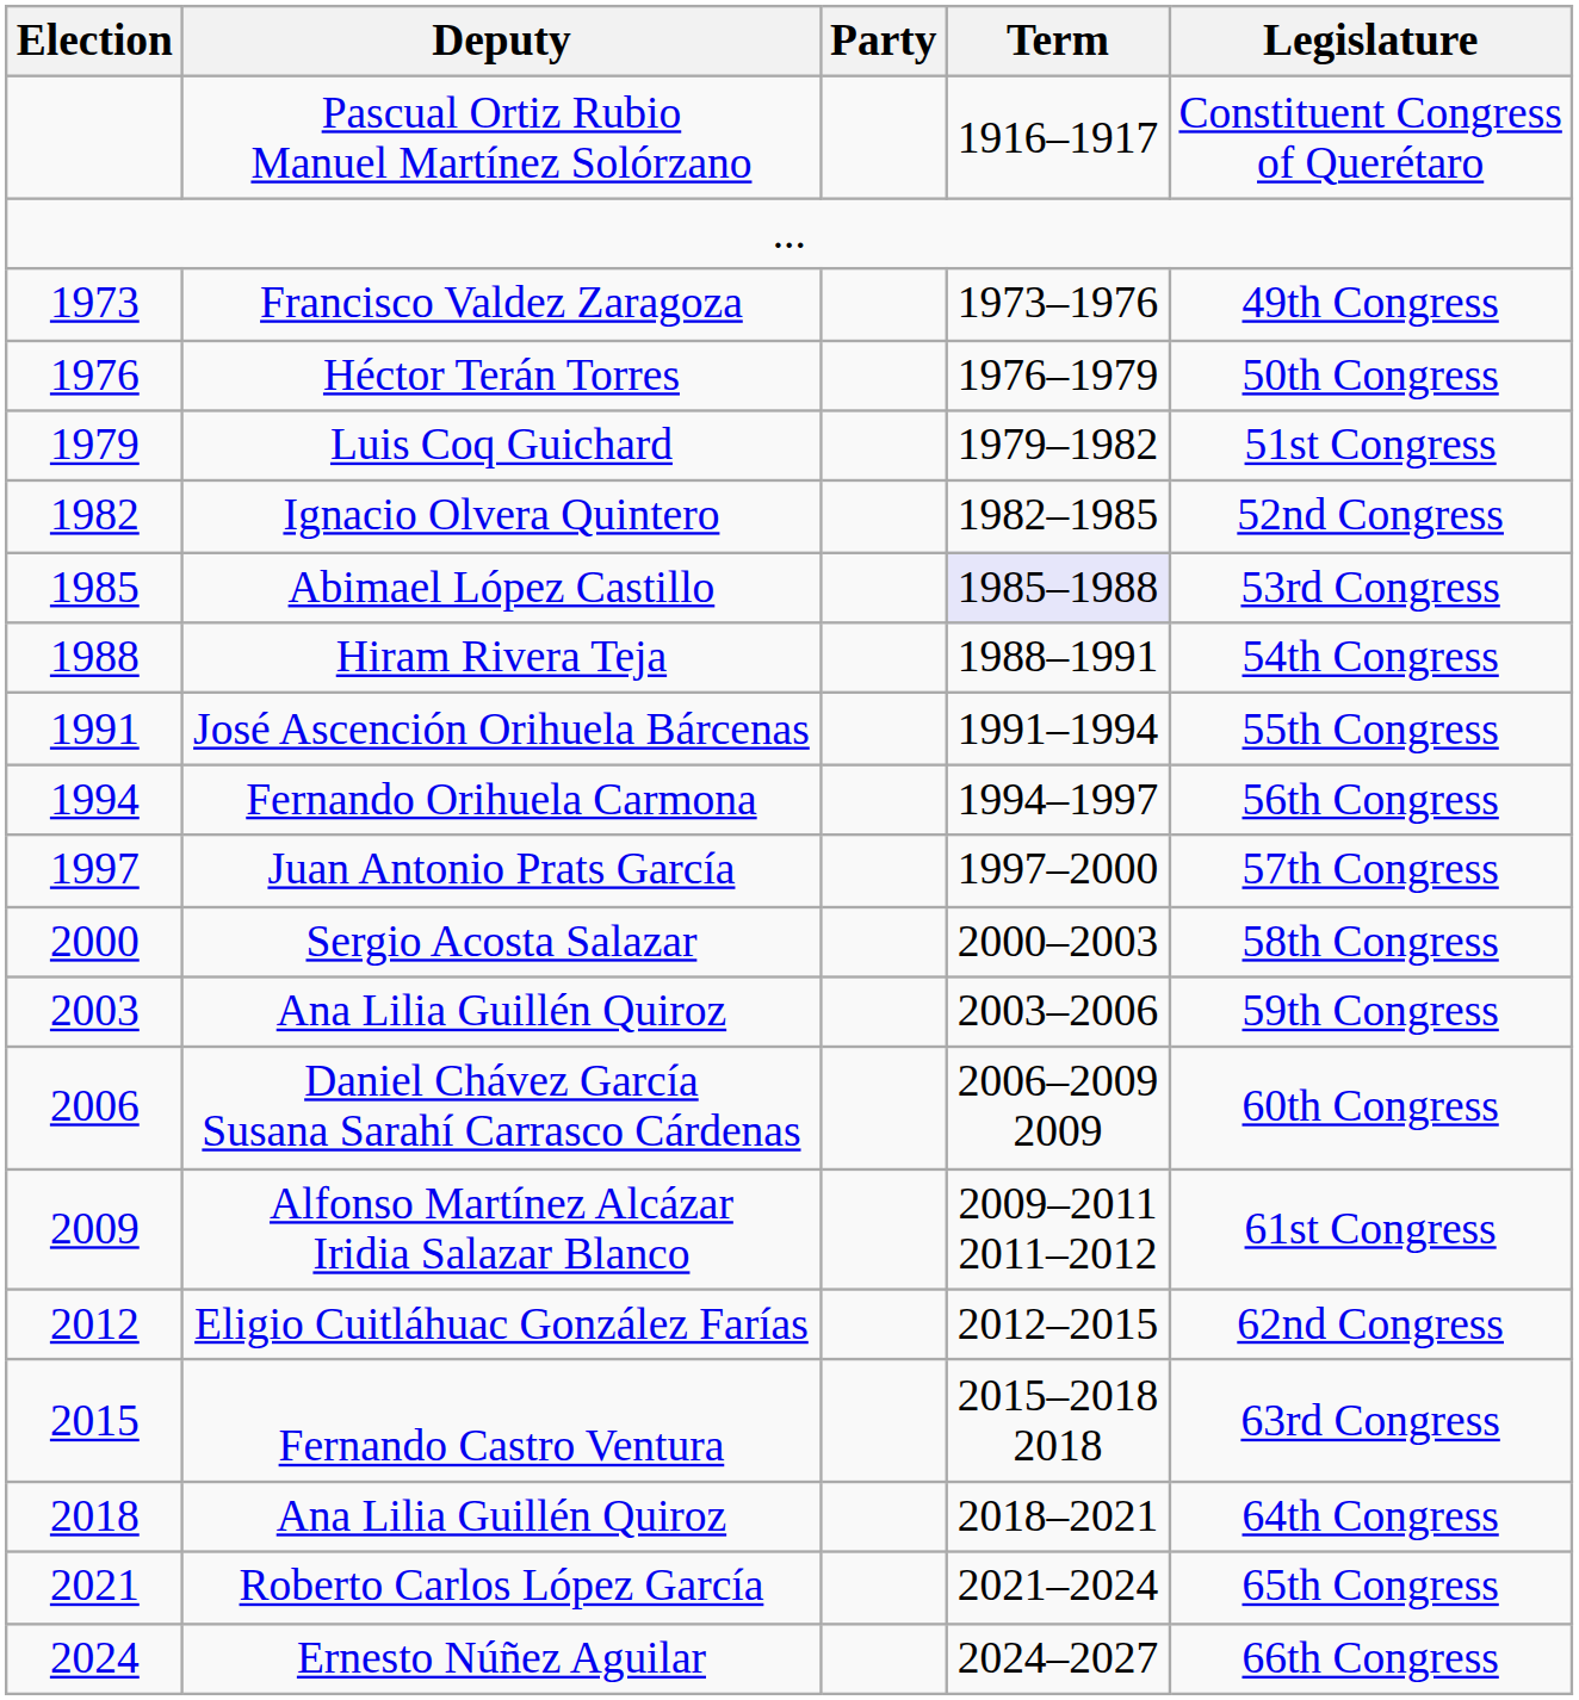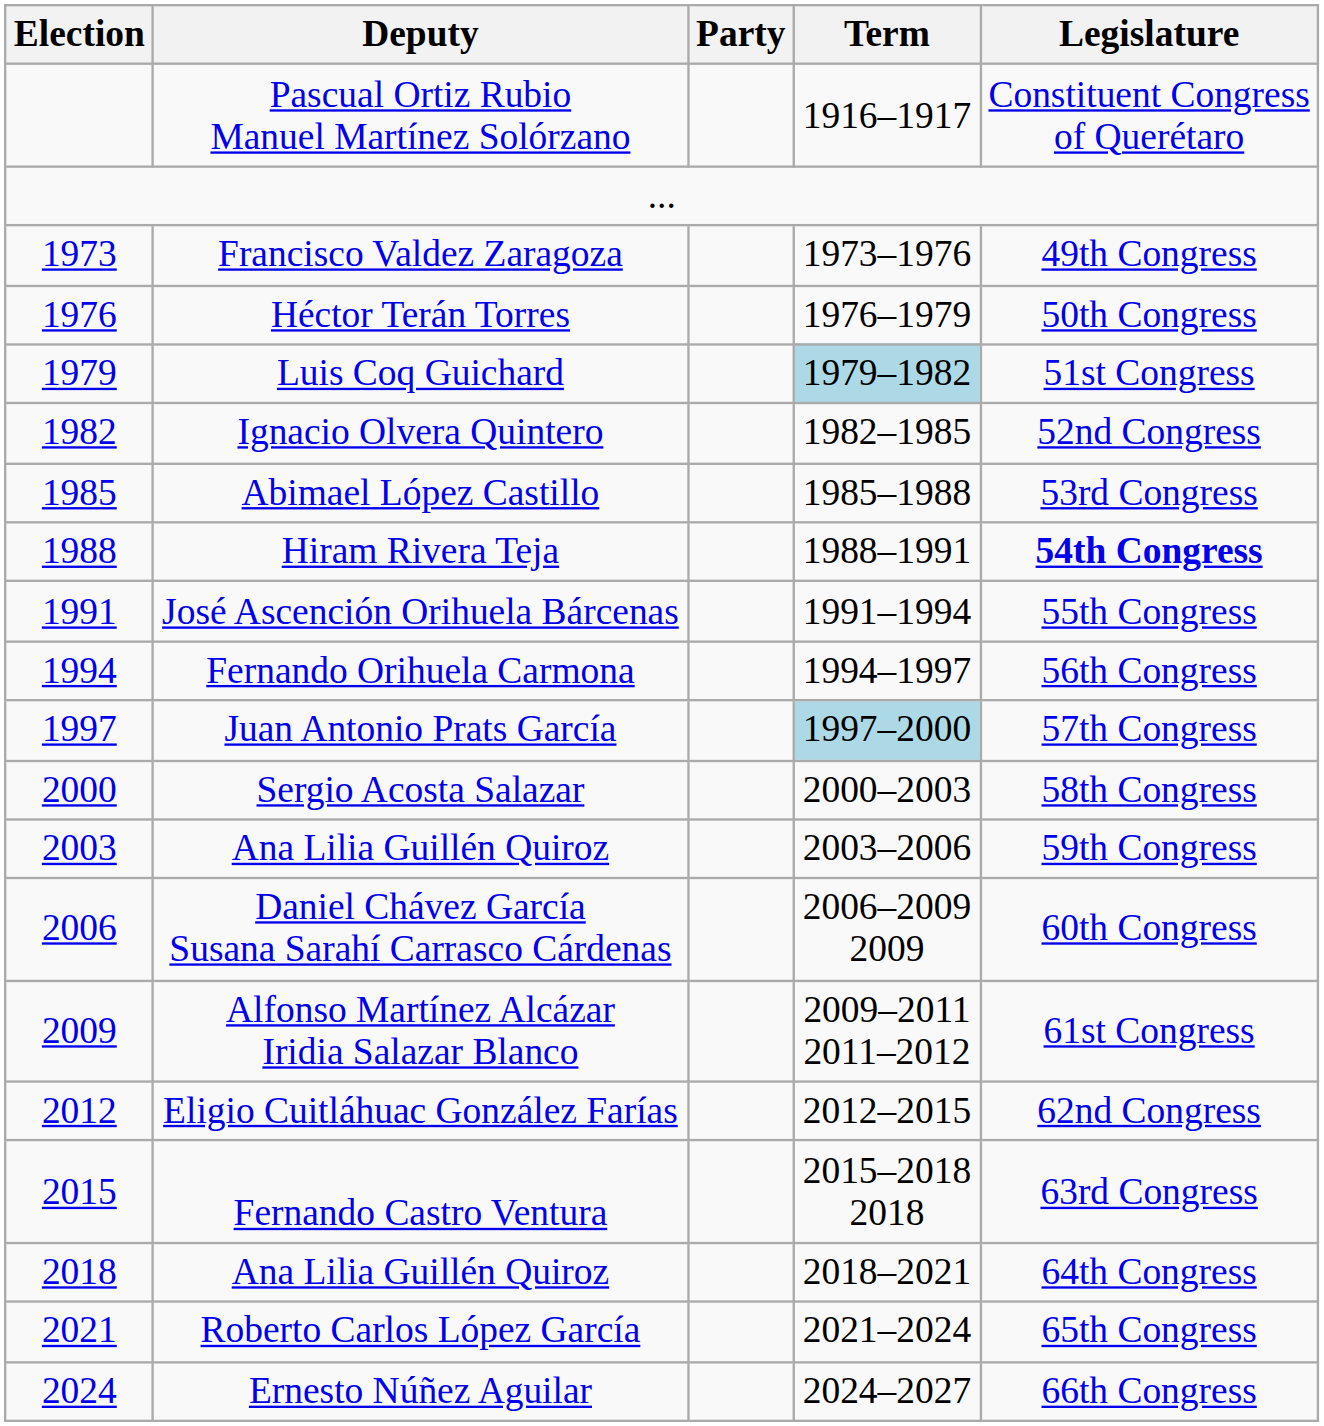Luis Coq Guichard | Term: no background -> lightblue background
Abimael López Castillo | Term: lavender background -> no background
Hiram Rivera Teja | Legislature: normal -> bold
Juan Antonio Prats García | Term: no background -> lightblue background
